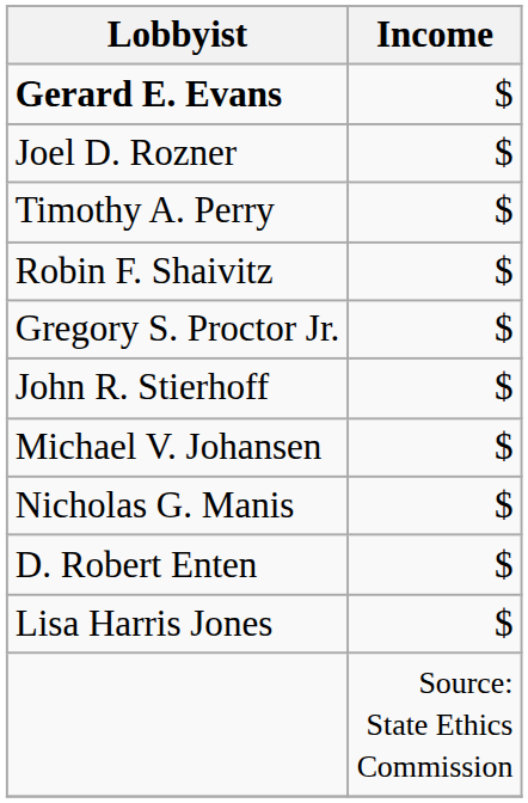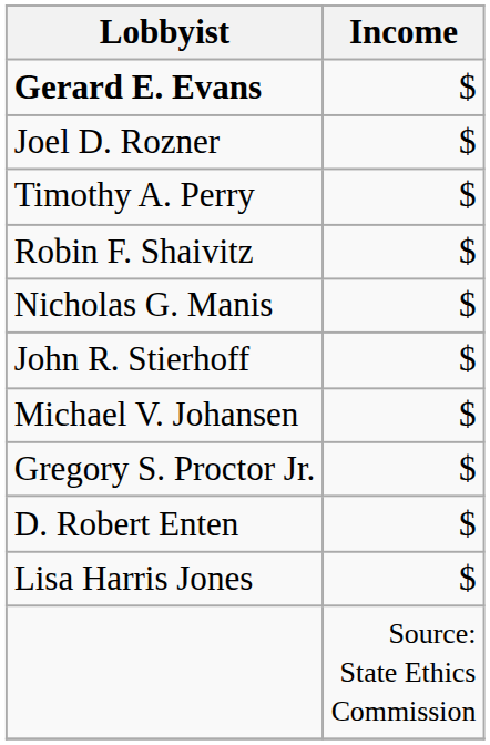row 6 | Lobbyist: Gregory S. Proctor Jr. -> Nicholas G. Manis
row 9 | Lobbyist: Nicholas G. Manis -> Gregory S. Proctor Jr.
